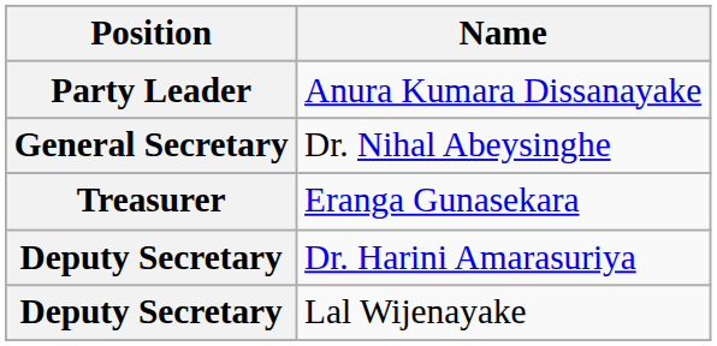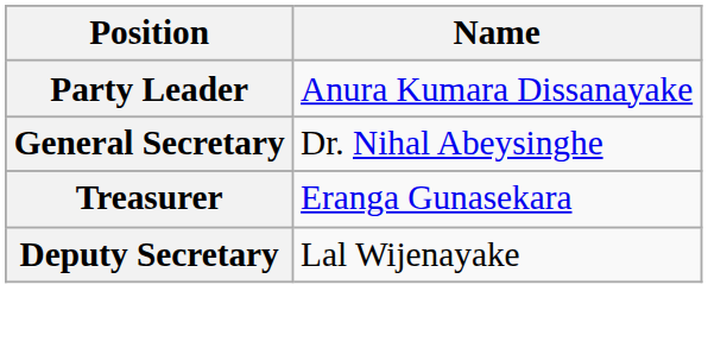- row: Deputy Secretary | Dr. Harini Amarasuriya
